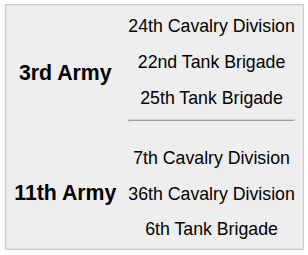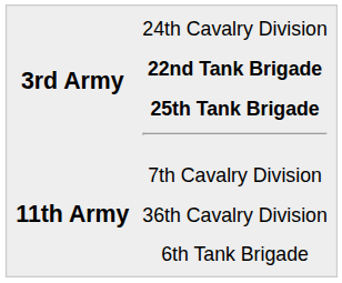22nd Tank Brigade | column 2: normal -> bold
25th Tank Brigade | column 2: normal -> bold
